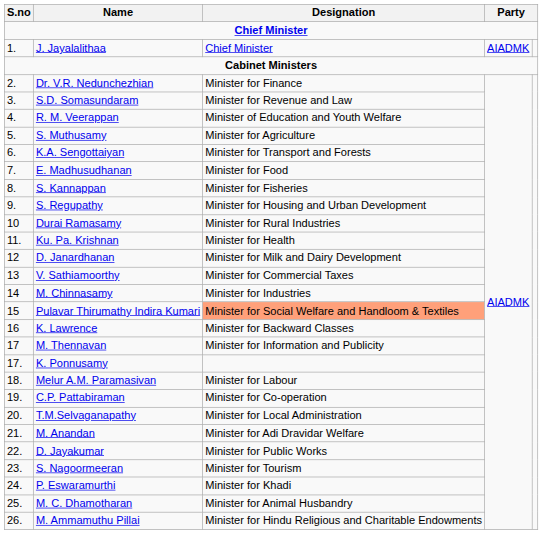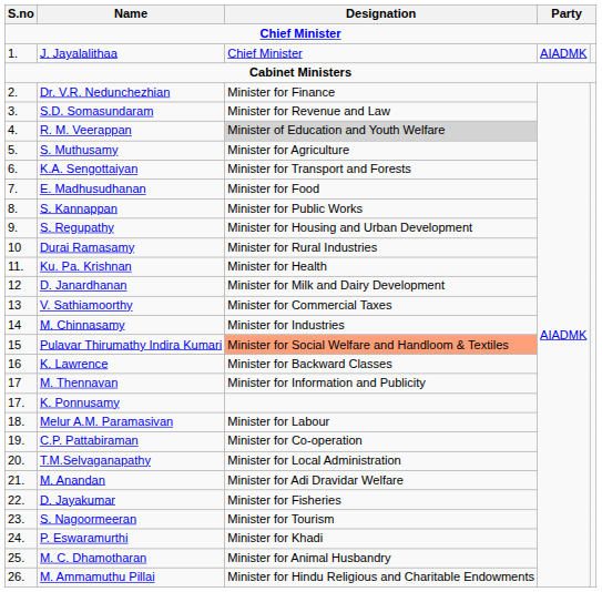R. M. Veerappan | Designation: no background -> lightgrey background
S. Kannappan | Designation: Minister for Fisheries -> Minister for Public Works
D. Jayakumar | Designation: Minister for Public Works -> Minister for Fisheries
